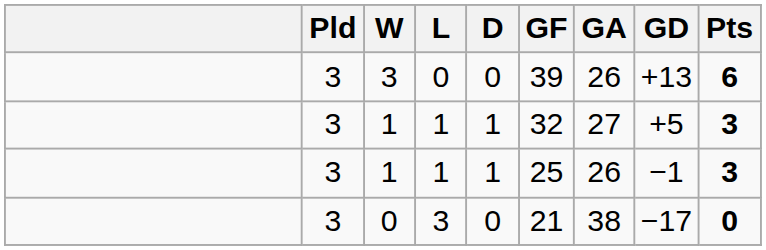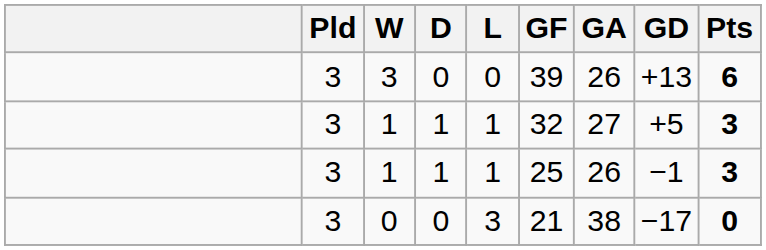columns swapped: D <-> L
